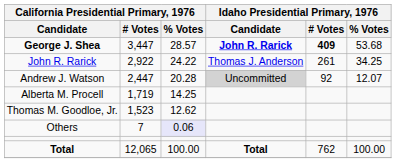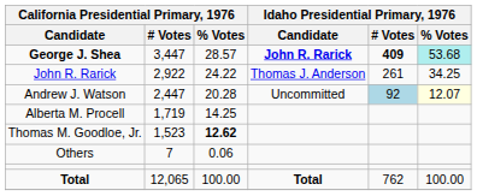George J. Shea | Idaho Presidential Primary, 1976 / % Votes: no background -> paleturquoise background
Andrew J. Watson | Idaho Presidential Primary, 1976 / Candidate: lightgrey background -> no background
Andrew J. Watson | Idaho Presidential Primary, 1976 / # Votes: no background -> lightblue background
Andrew J. Watson | Idaho Presidential Primary, 1976 / % Votes: no background -> lightyellow background
Thomas M. Goodloe, Jr. | California Presidential Primary, 1976 / % Votes: normal -> bold
Others | California Presidential Primary, 1976 / % Votes: lavender background -> no background
